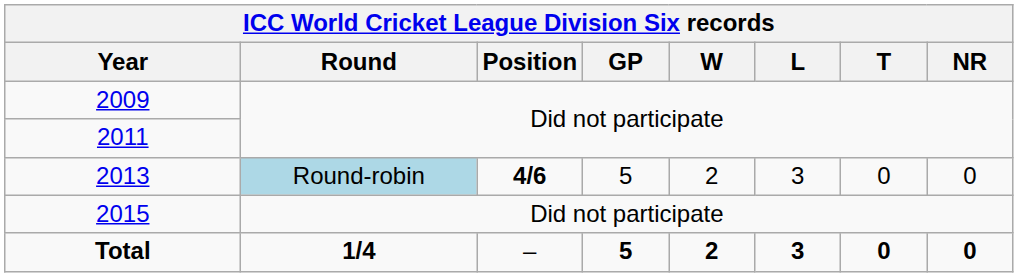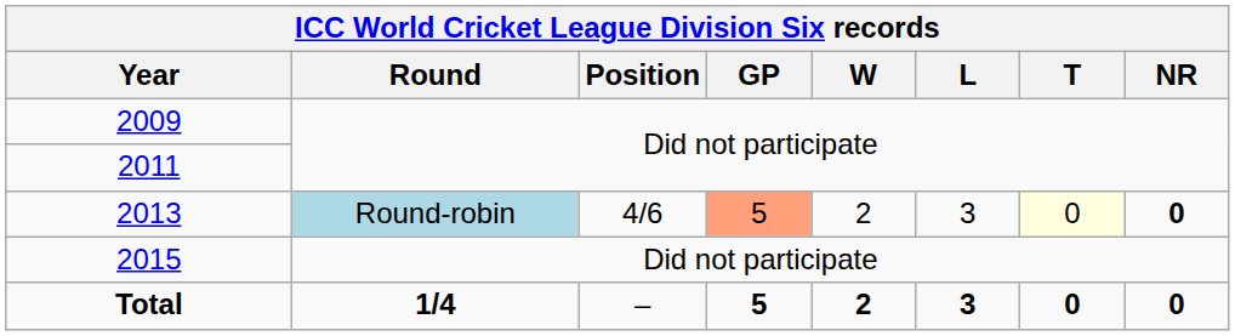2013 | Position: bold -> normal
2013 | GP: no background -> lightsalmon background
2013 | T: no background -> lightyellow background
2013 | NR: normal -> bold
